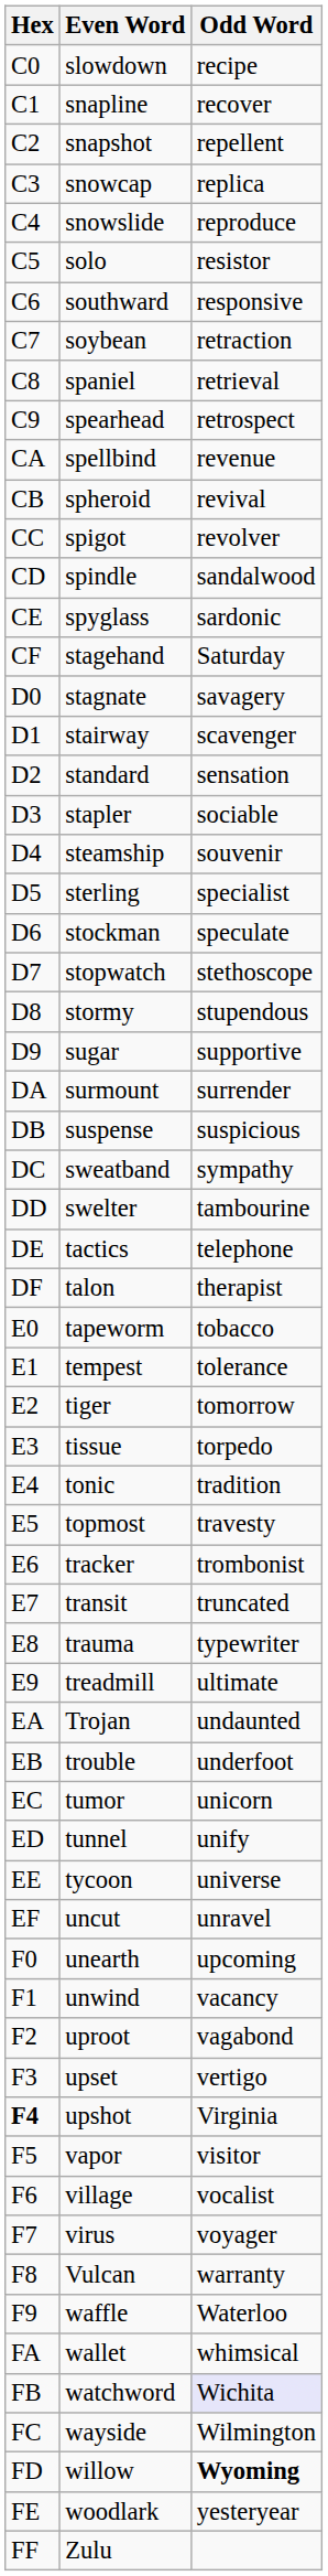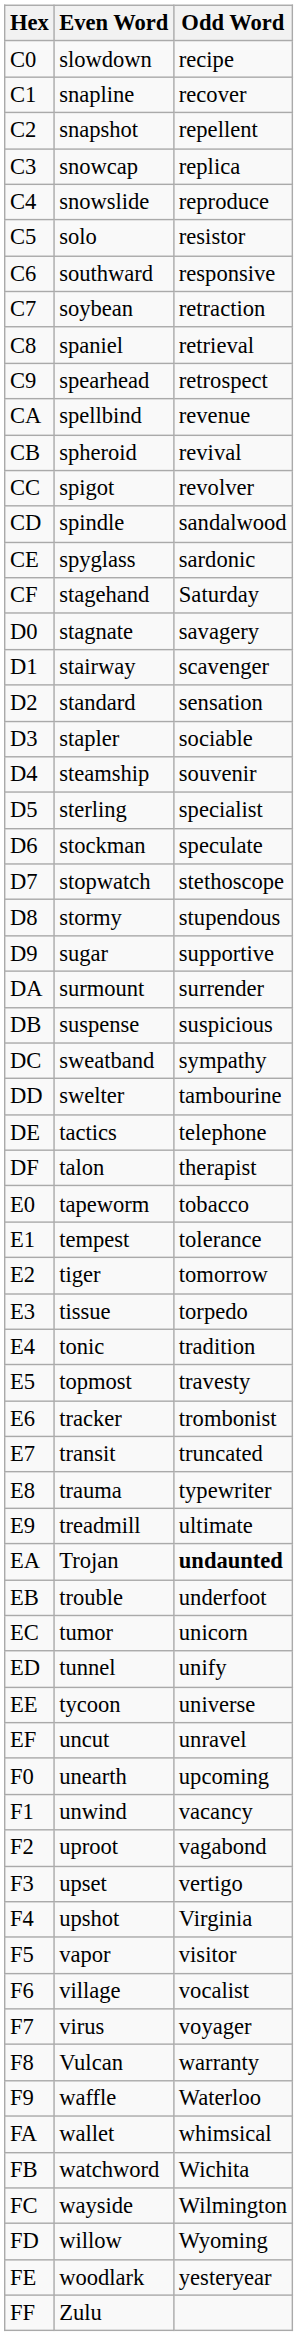Trojan | Odd Word: normal -> bold
upshot | Hex: bold -> normal
watchword | Odd Word: lavender background -> no background
willow | Odd Word: bold -> normal
